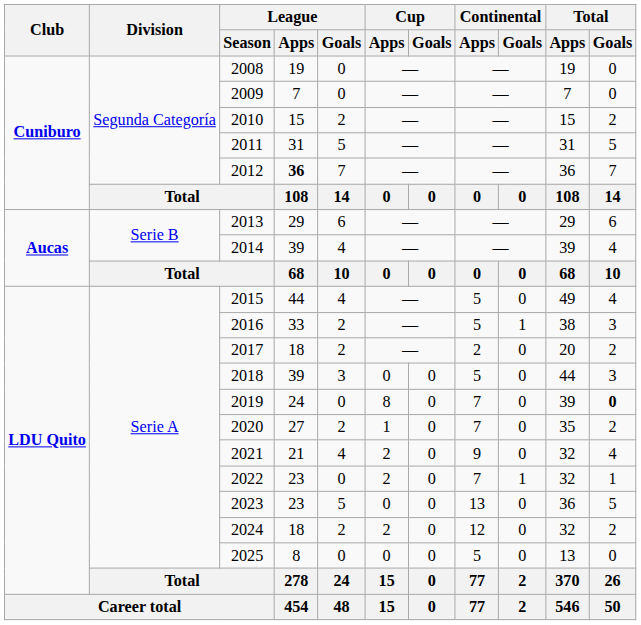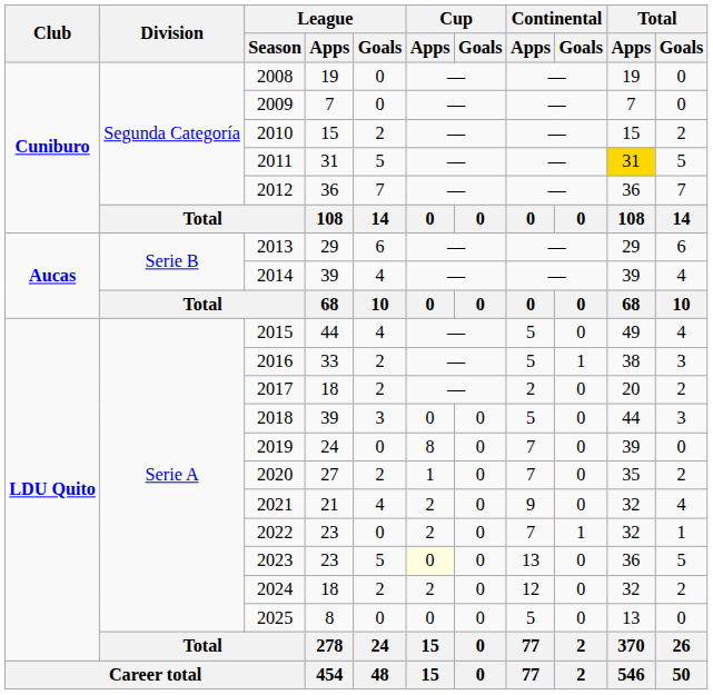2011 | Total / Apps: no background -> gold background
2012 | League / Apps: bold -> normal
2019 | Total / Goals: bold -> normal
2023 | Cup / Apps: no background -> lightyellow background
